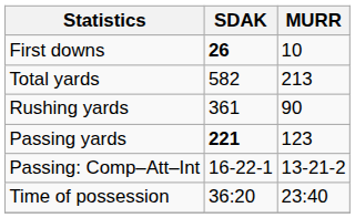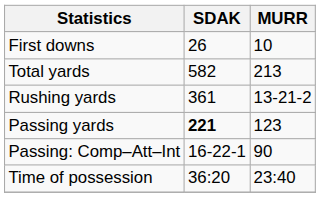First downs | SDAK: bold -> normal
Rushing yards | MURR: 90 -> 13-21-2
Passing: Comp–Att–Int | MURR: 13-21-2 -> 90
